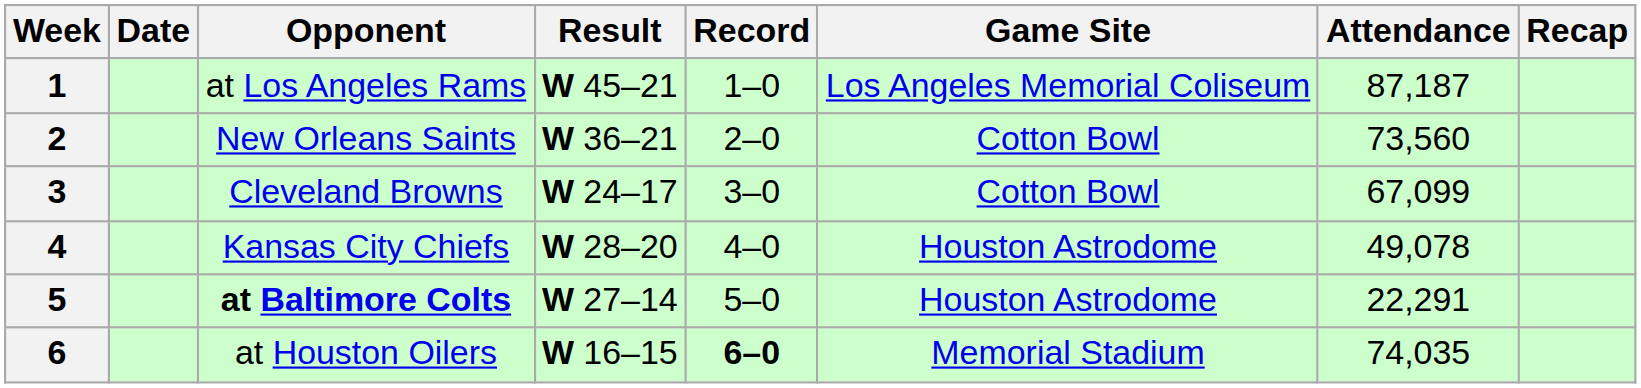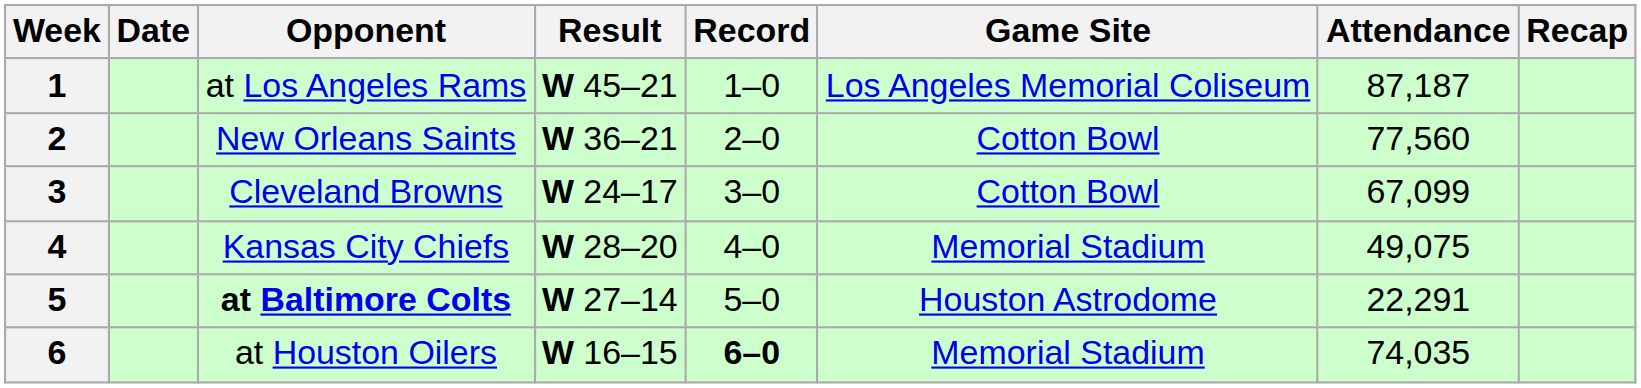2 | Attendance: 73,560 -> 77,560
4 | Game Site: Houston Astrodome -> Memorial Stadium
4 | Attendance: 49,078 -> 49,075
